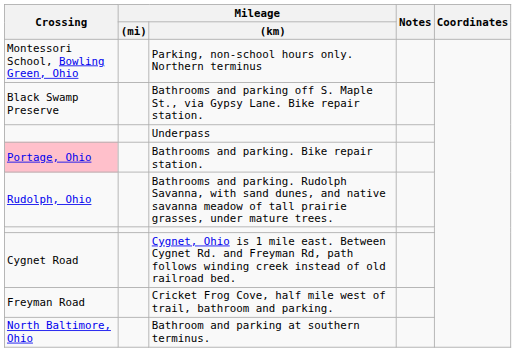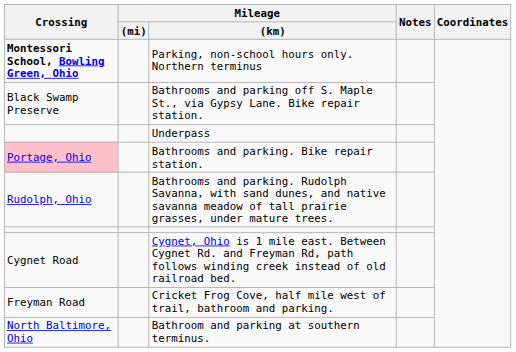Parking, non-school hours only. Northern terminus | Crossing: normal -> bold
